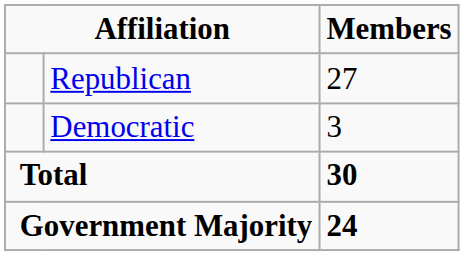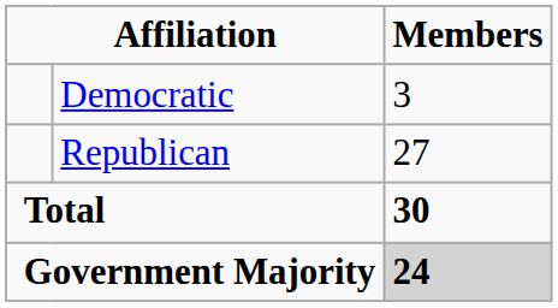rows swapped: Democratic <-> Republican
Government Majority | Members: no background -> lightgrey background
